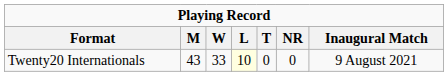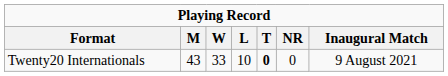Twenty20 Internationals | L: lightyellow background -> no background
Twenty20 Internationals | T: normal -> bold
